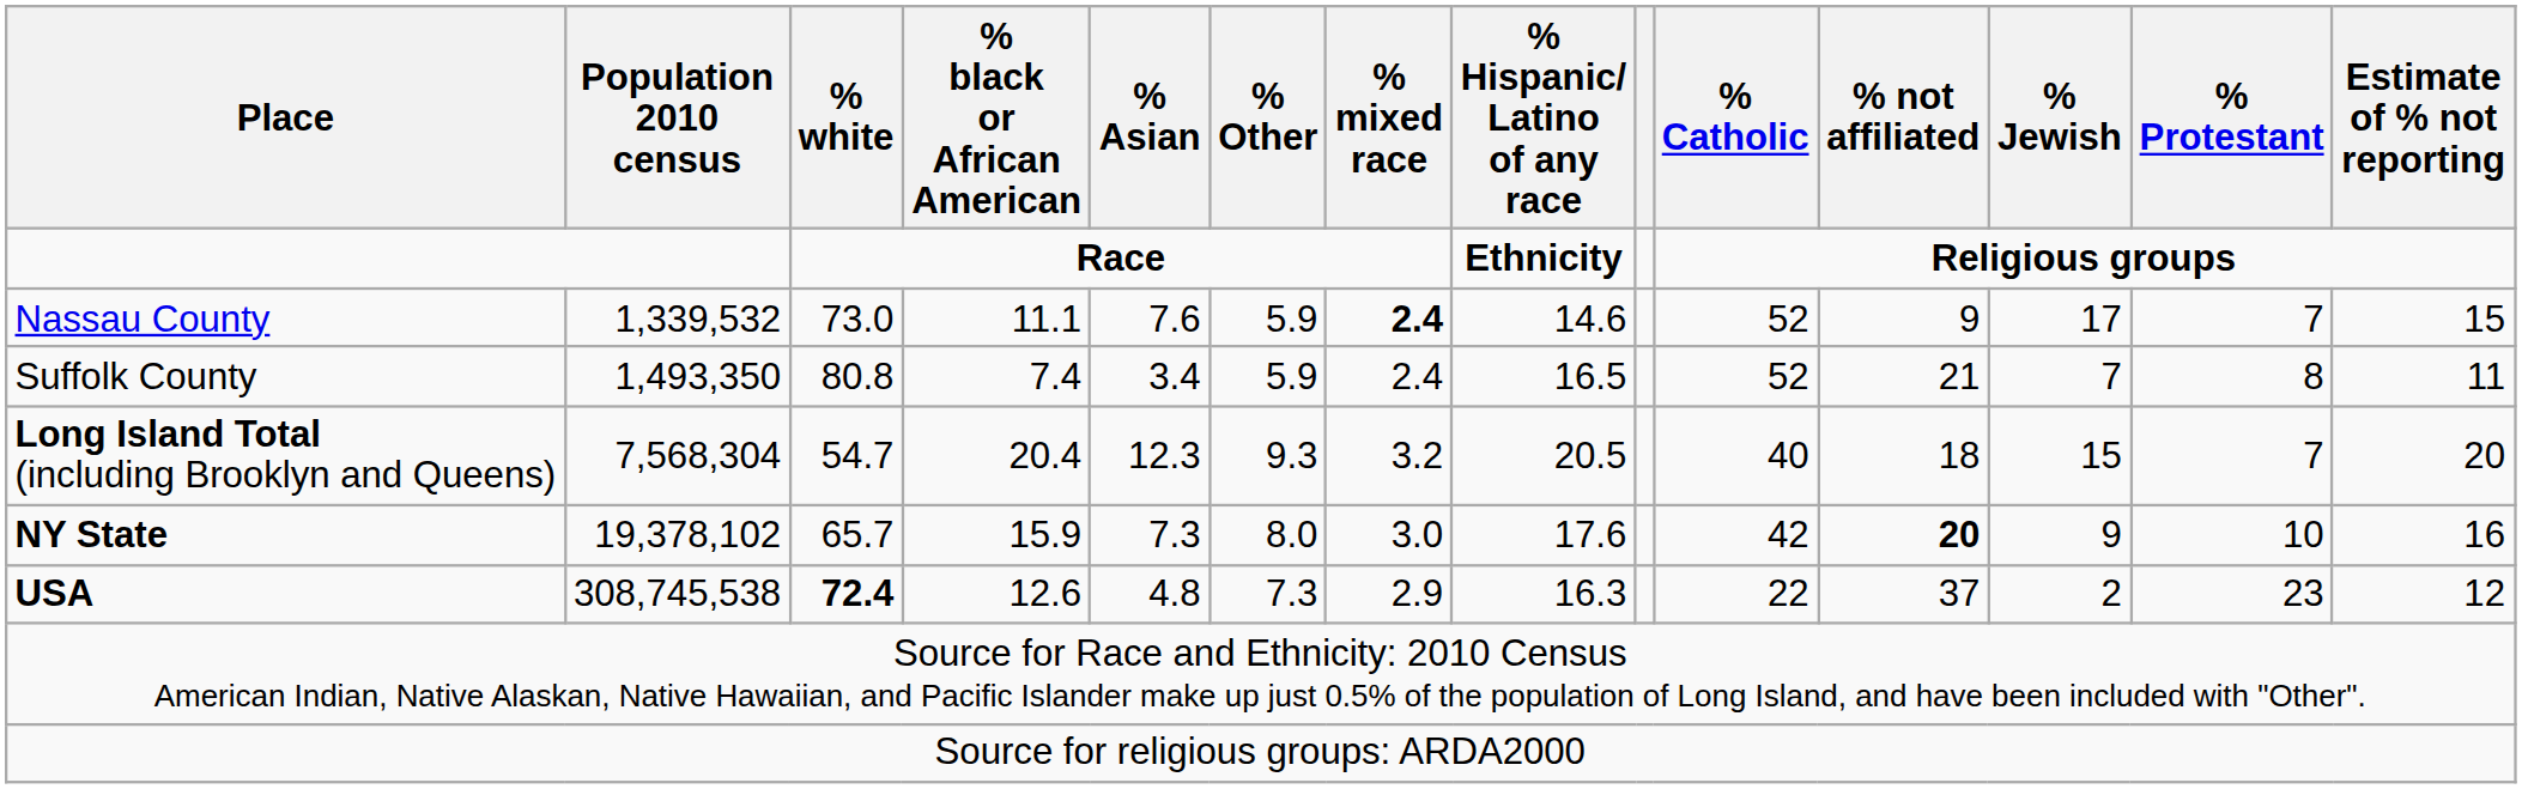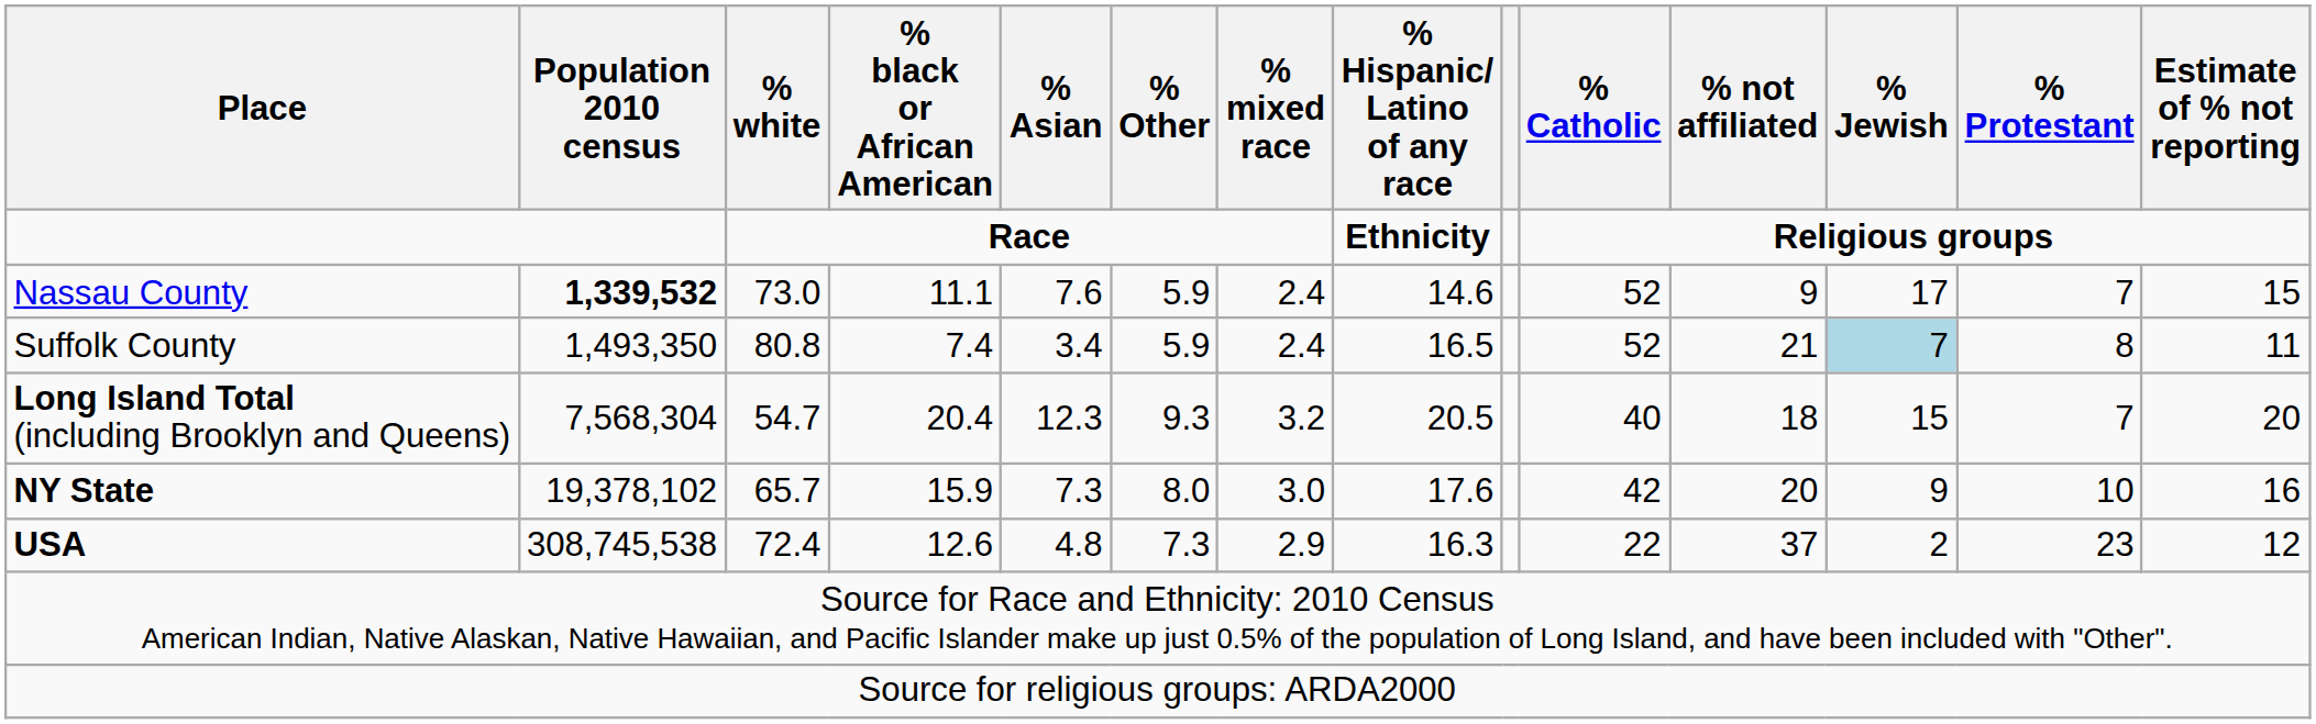Nassau County | Population 2010 census: normal -> bold
Nassau County | % mixed race: bold -> normal
Suffolk County | % Jewish: no background -> lightblue background
NY State | % not affiliated: bold -> normal
USA | % white: bold -> normal
